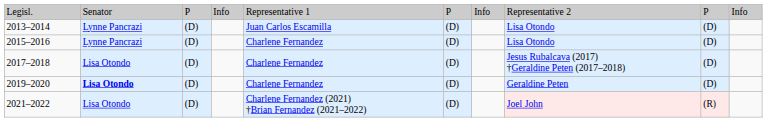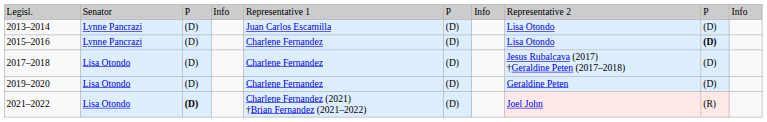2015–2016 | column 9: normal -> bold
2019–2020 | column 2: bold -> normal
2021–2022 | column 3: normal -> bold
